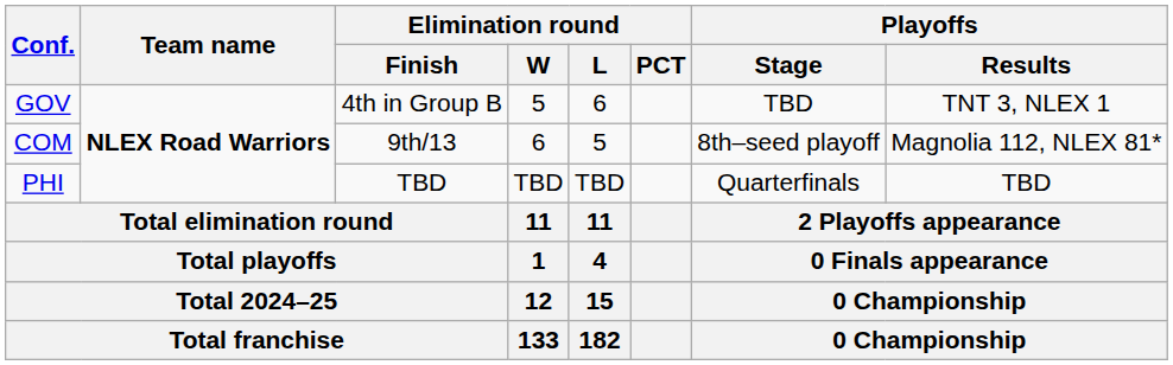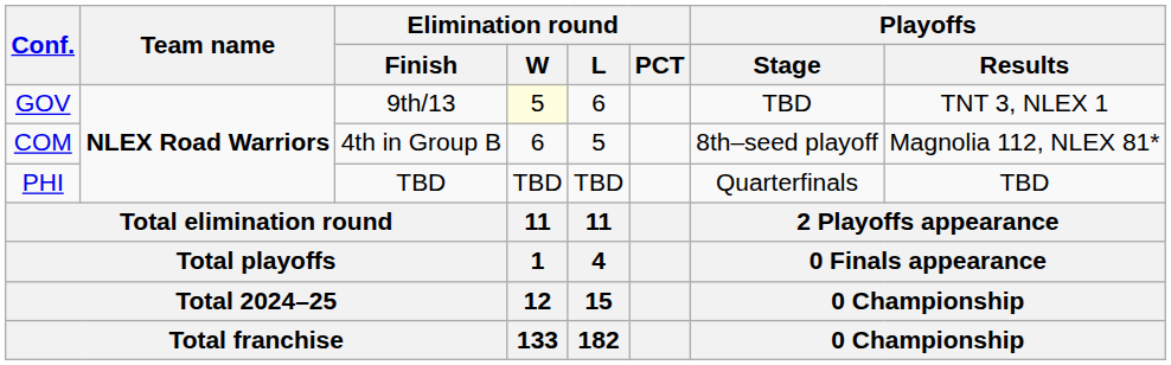GOV | Elimination round / Finish: 4th in Group B -> 9th/13
GOV | Elimination round / W: no background -> lightyellow background
COM | Elimination round / Finish: 9th/13 -> 4th in Group B
